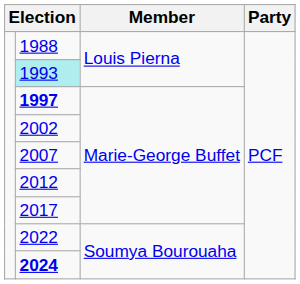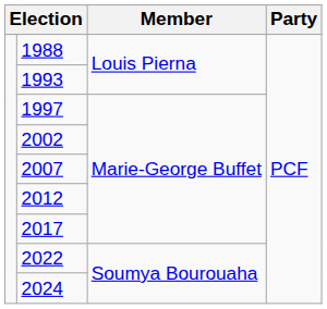1993 | column 2: paleturquoise background -> no background
1997 | column 2: bold -> normal
2024 | column 2: bold -> normal
